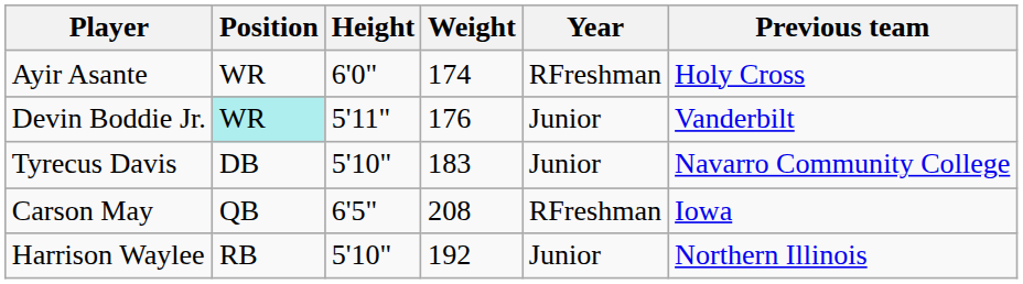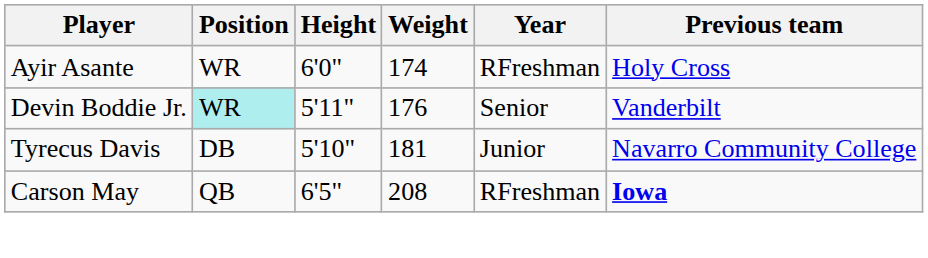Devin Boddie Jr. | Year: Junior -> Senior
Tyrecus Davis | Weight: 183 -> 181
Carson May | Previous team: normal -> bold
- row: Harrison Waylee | RB | 5'10" | 192 | Junior | Northern Illinois
